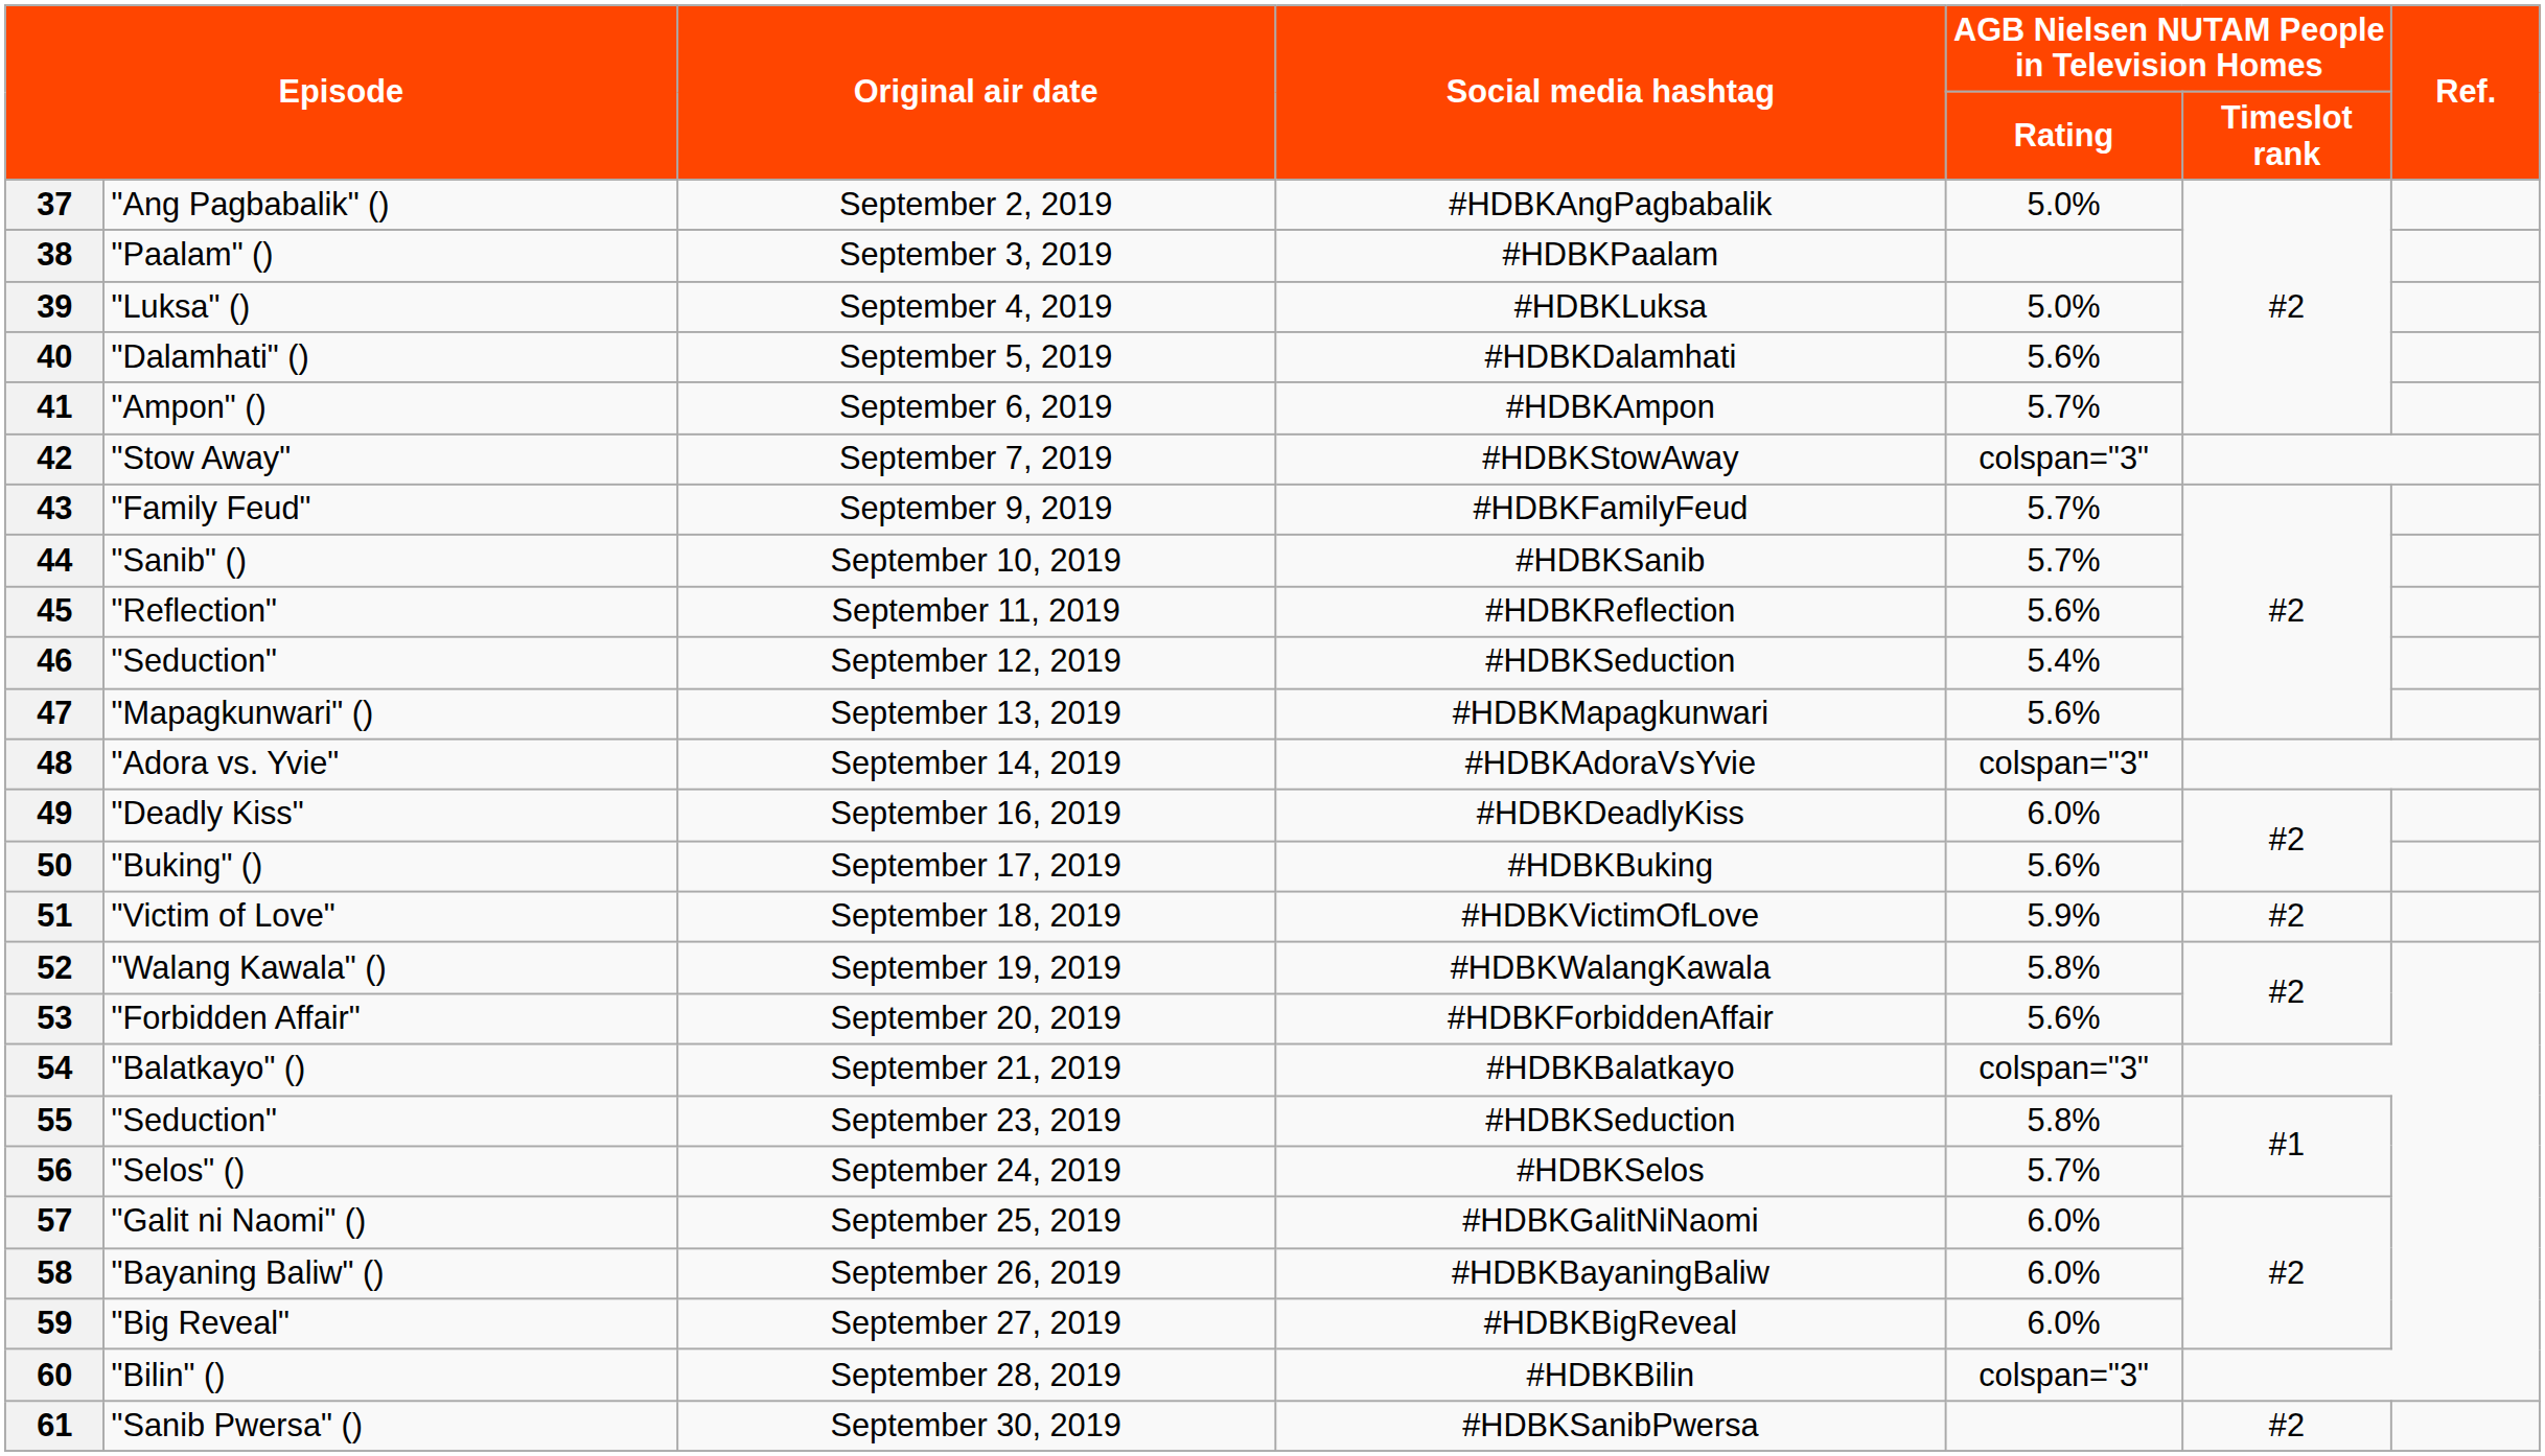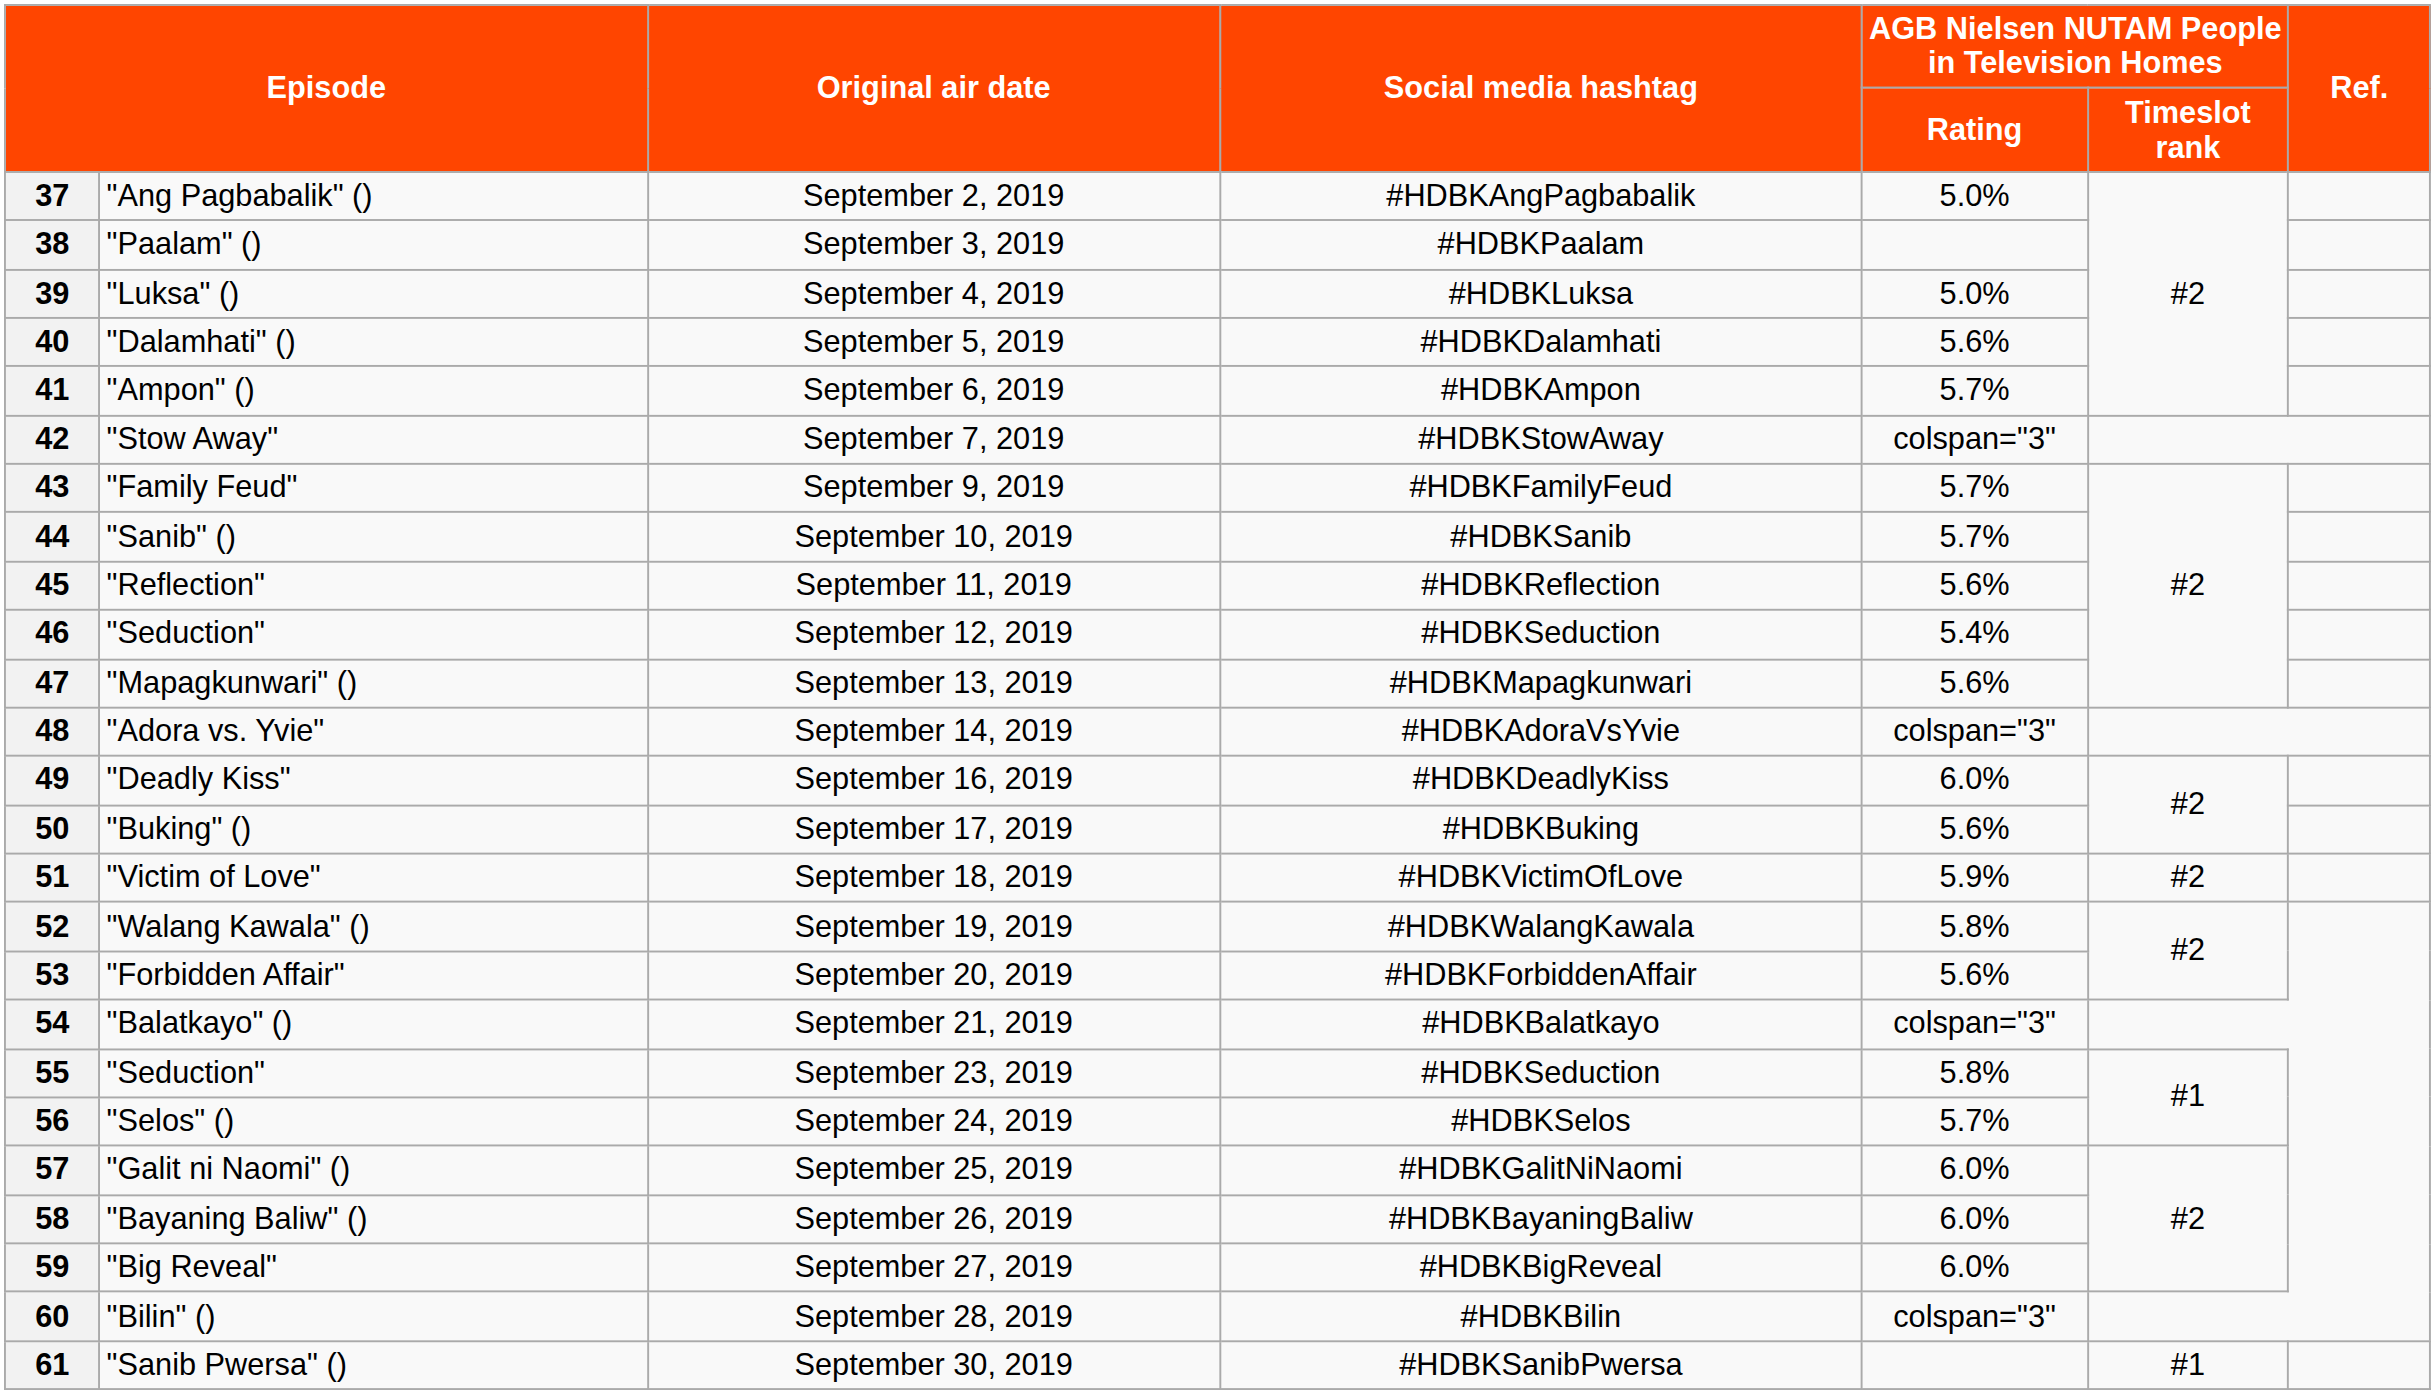61 | AGB Nielsen NUTAM People in Television Homes / Timeslot rank: #2 -> #1
